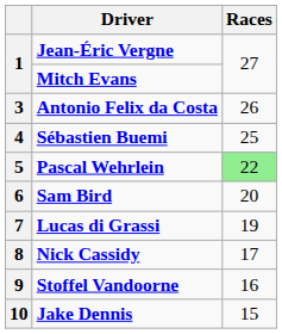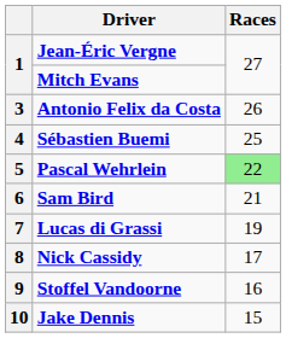6 | Races: 20 -> 21
